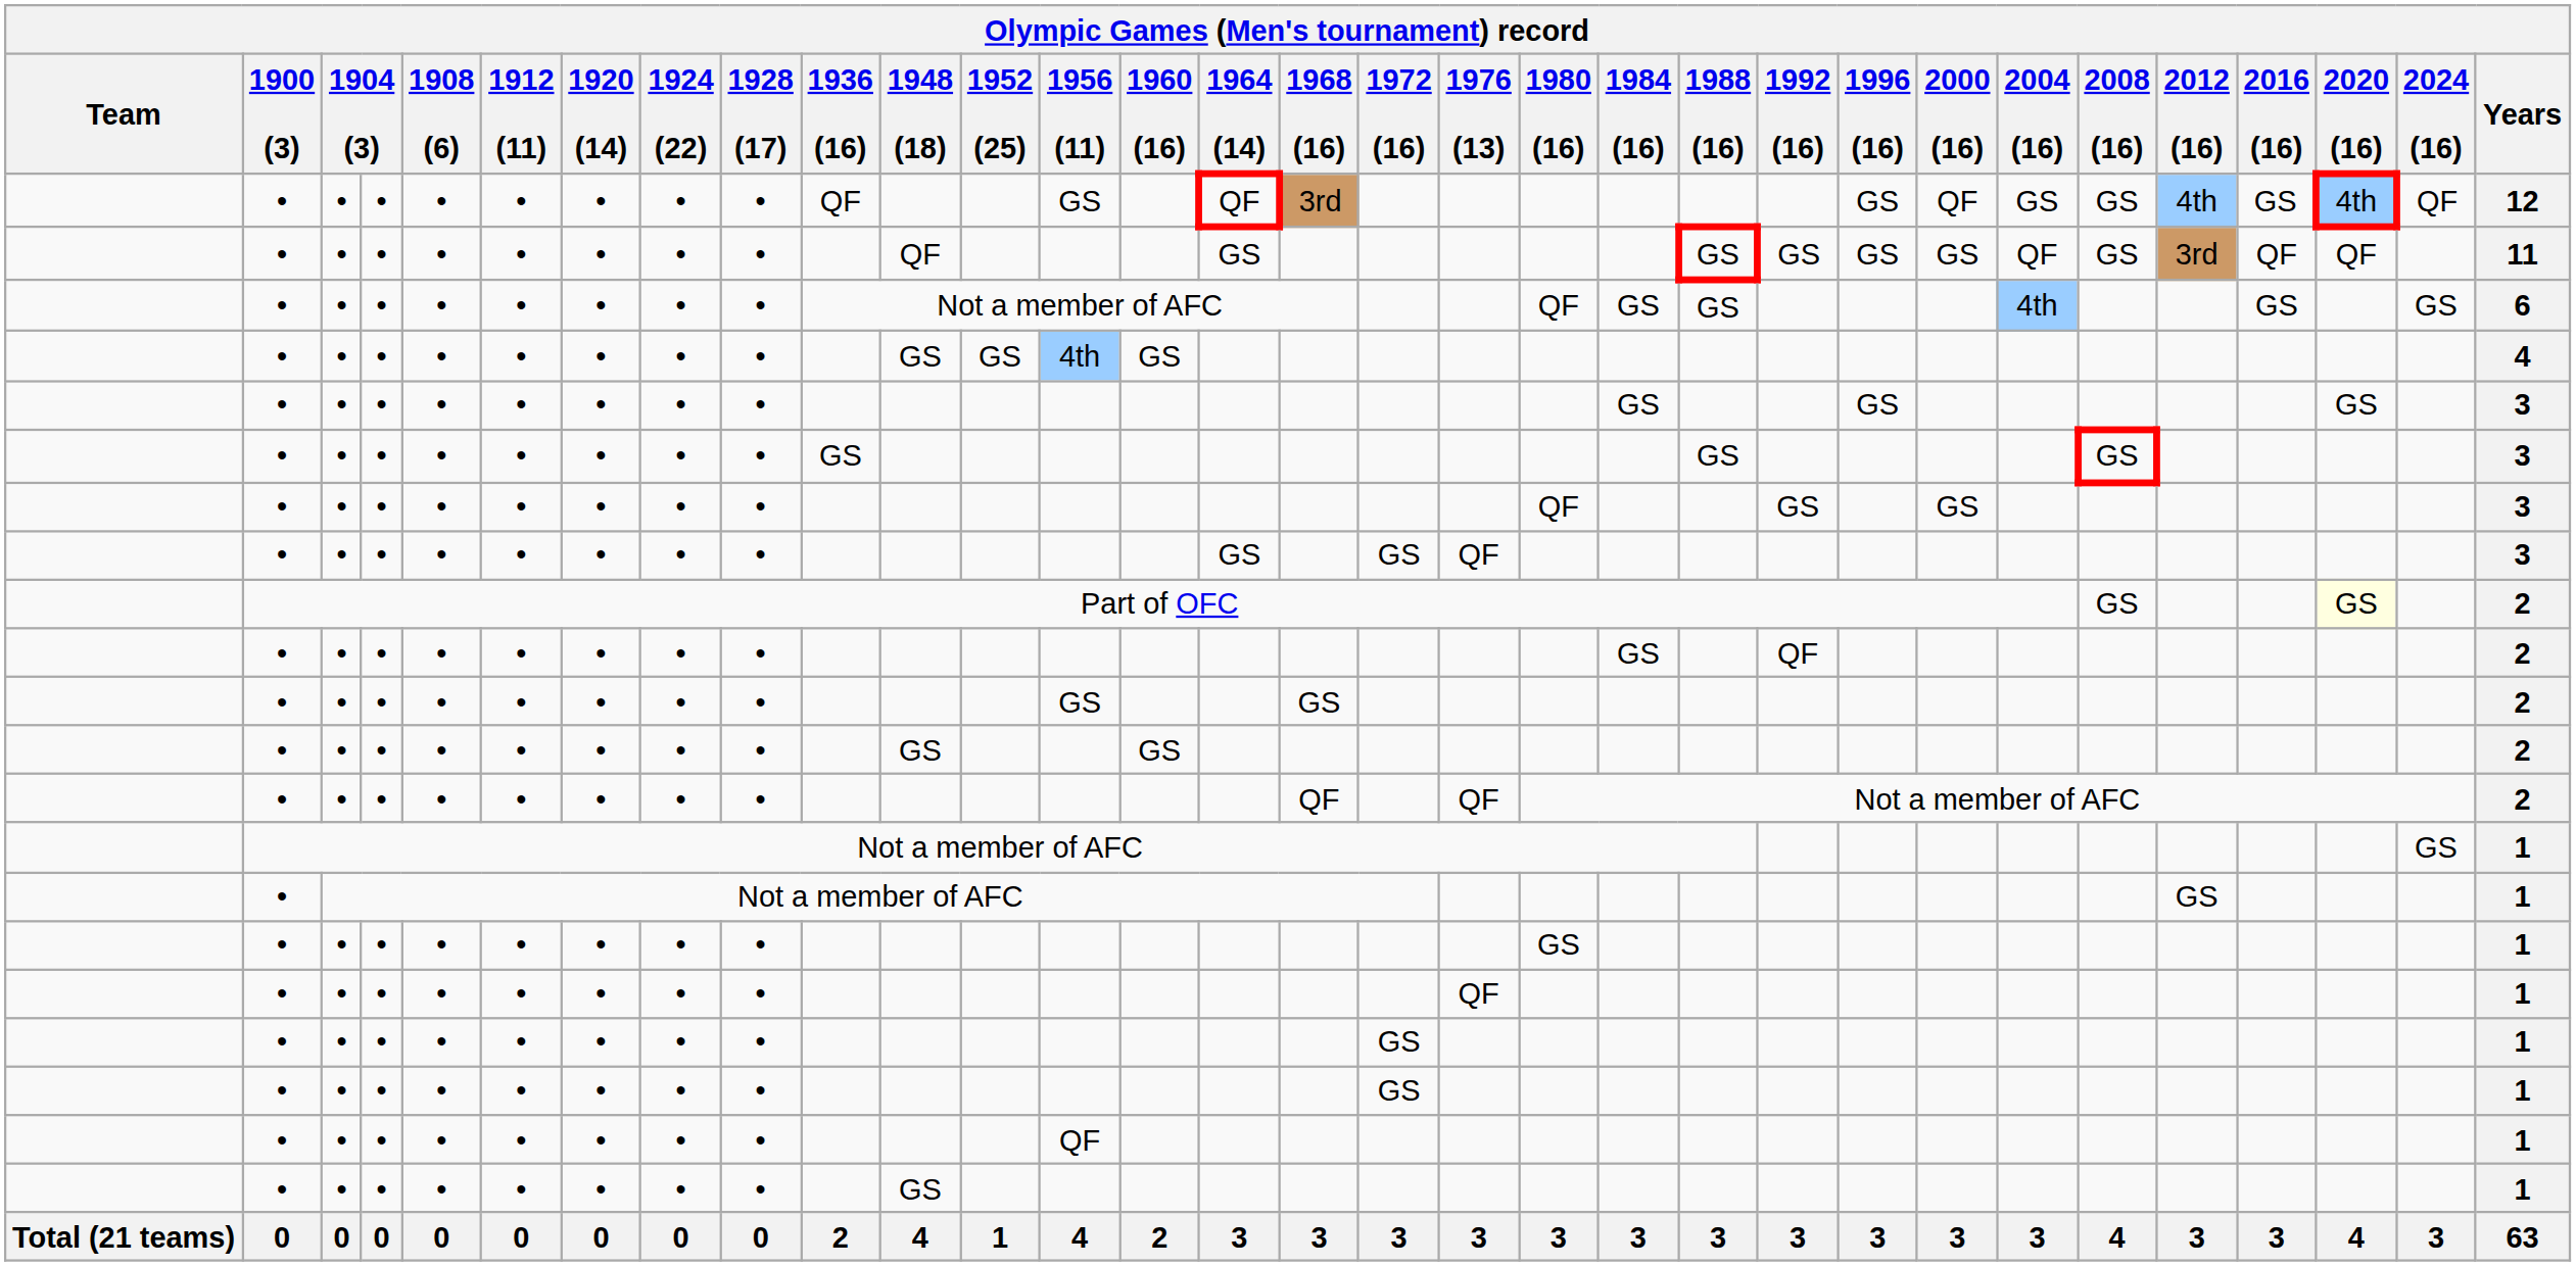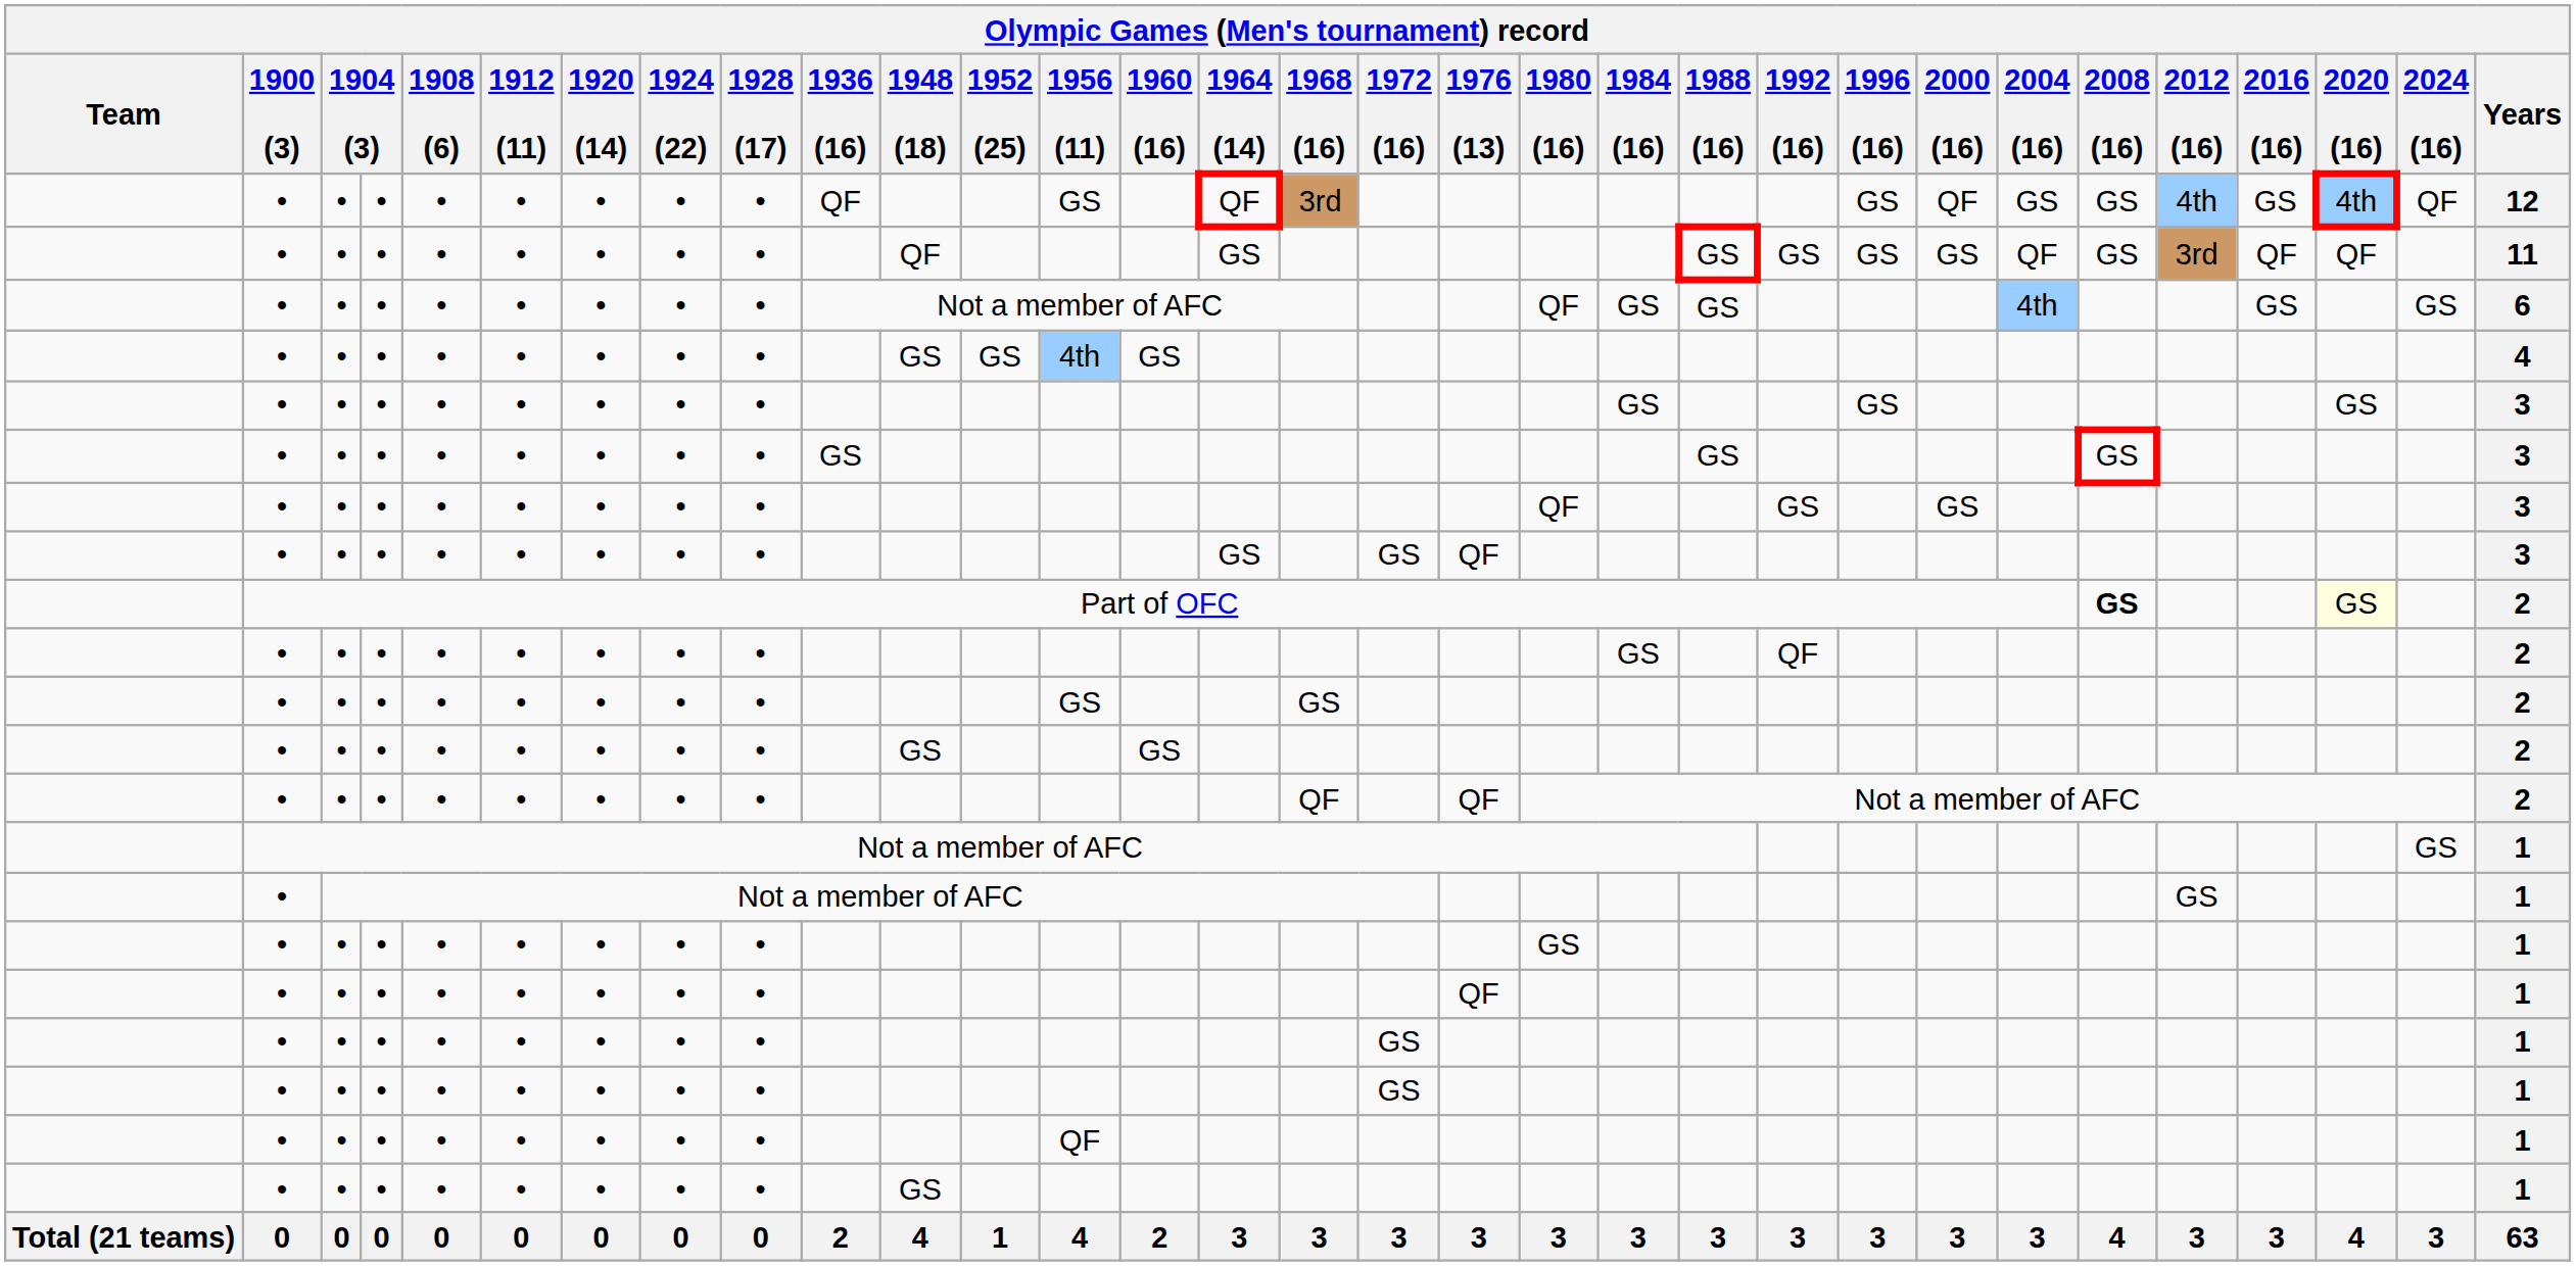Part of OFC | 2008 (16): normal -> bold
